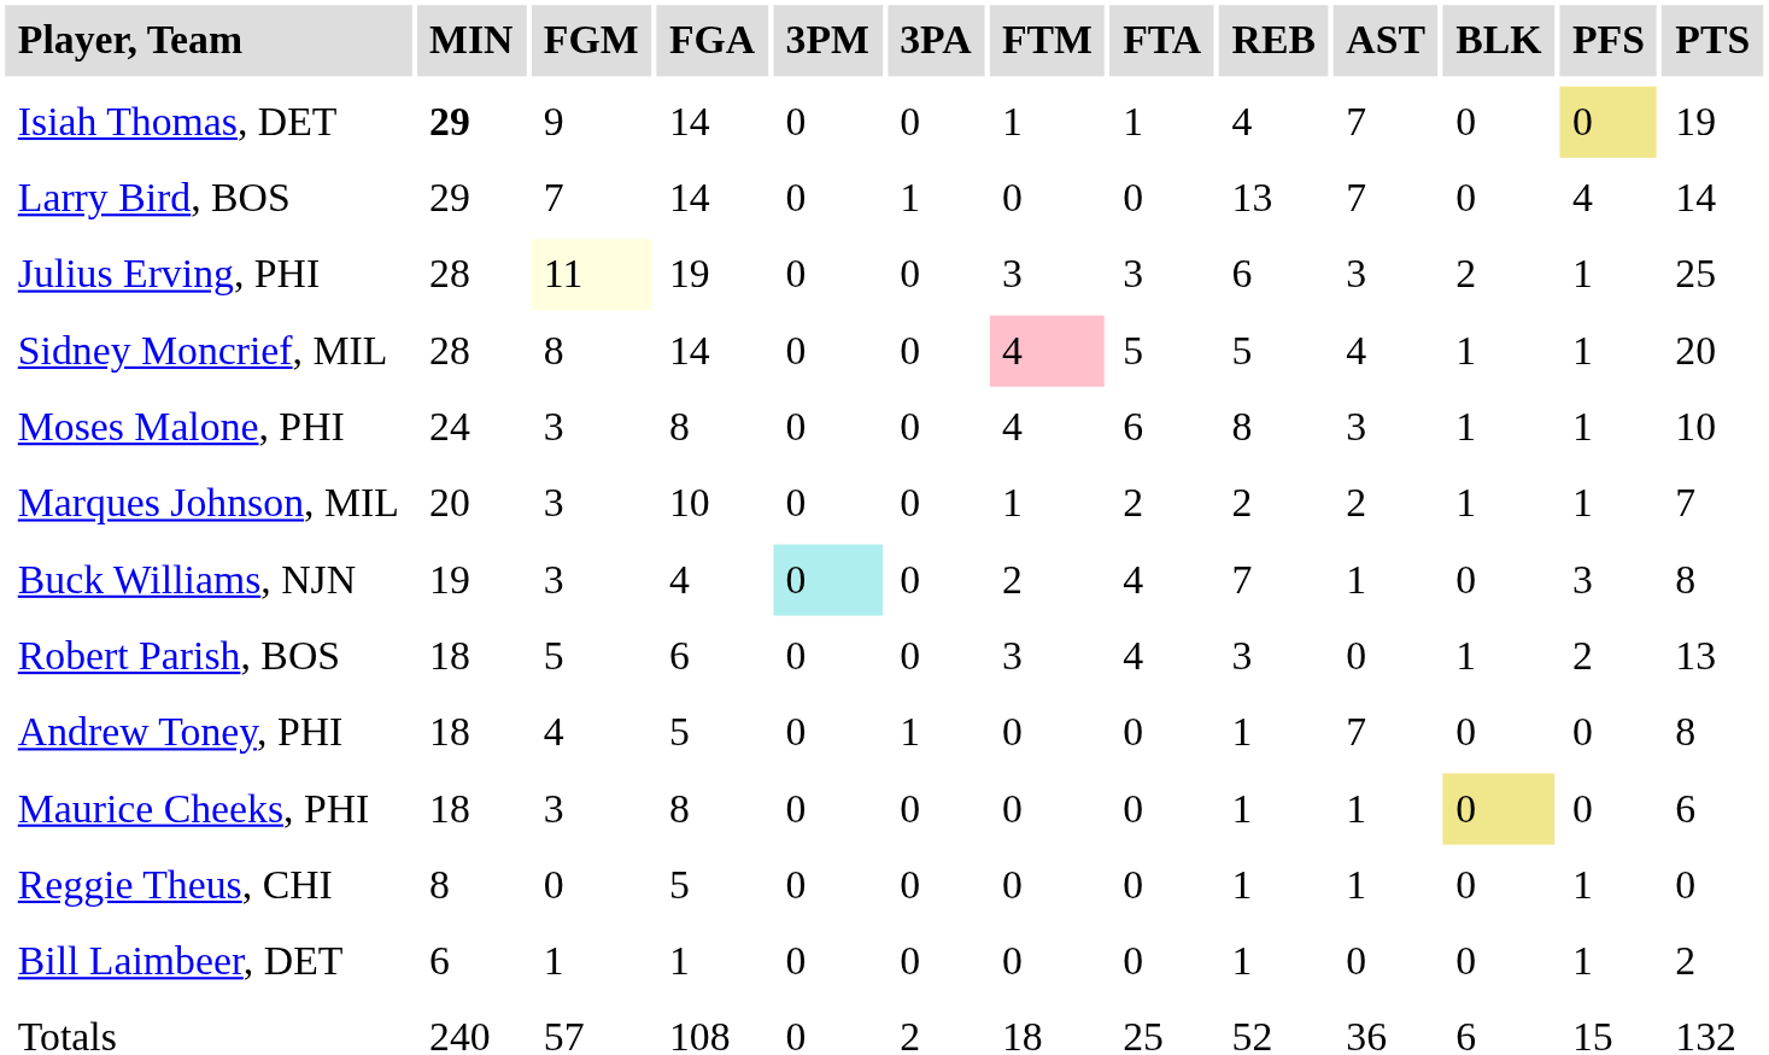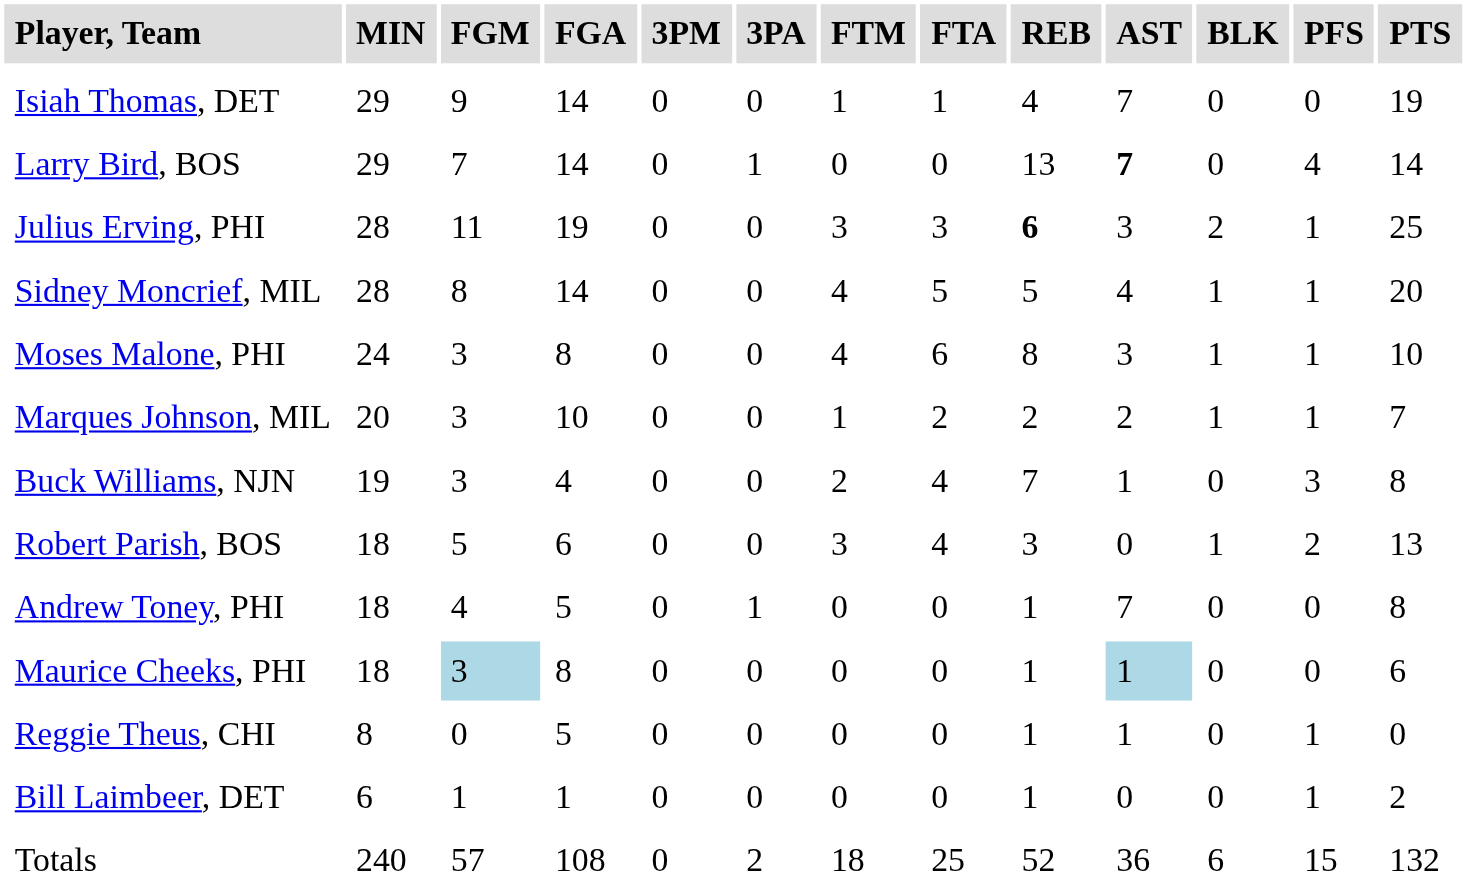Isiah Thomas, DET | MIN: bold -> normal
Isiah Thomas, DET | PFS: khaki background -> no background
Larry Bird, BOS | AST: normal -> bold
Julius Erving, PHI | FGM: lightyellow background -> no background
Julius Erving, PHI | REB: normal -> bold
Sidney Moncrief, MIL | FTM: pink background -> no background
Buck Williams, NJN | 3PM: paleturquoise background -> no background
Maurice Cheeks, PHI | FGM: no background -> lightblue background
Maurice Cheeks, PHI | AST: no background -> lightblue background
Maurice Cheeks, PHI | BLK: khaki background -> no background
